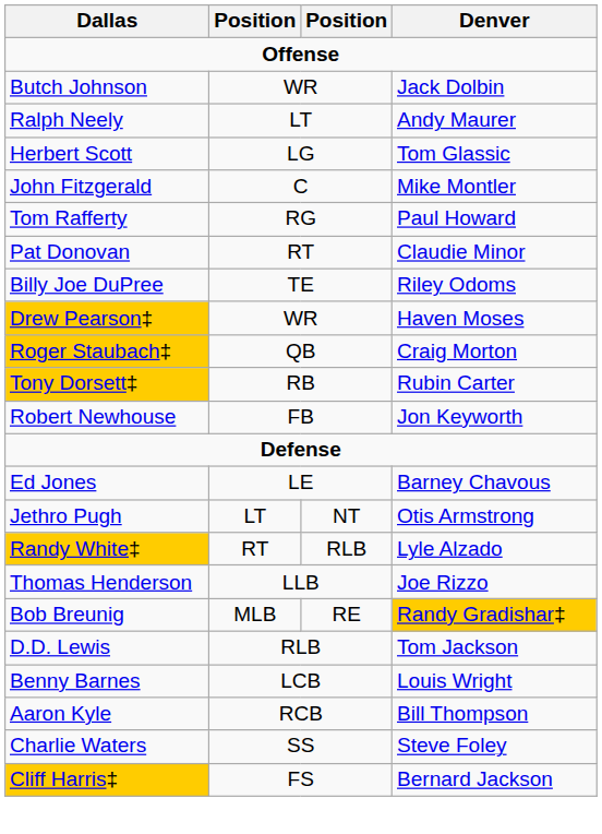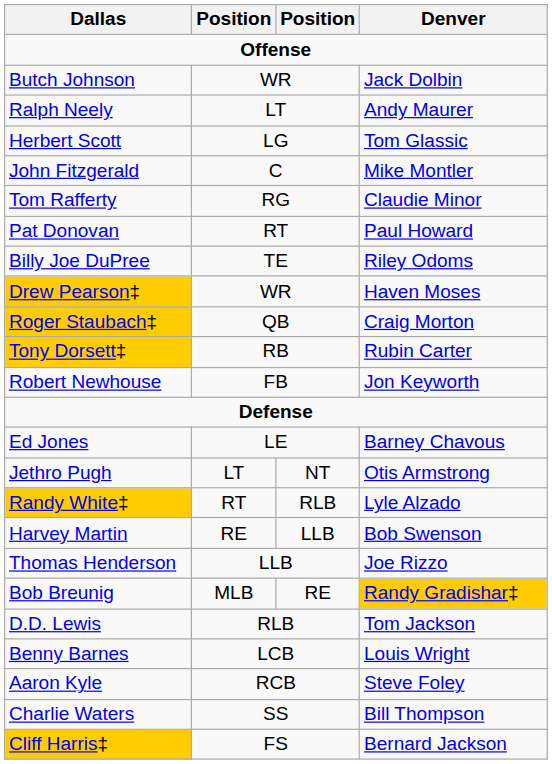Tom Rafferty | Denver: Paul Howard -> Claudie Minor
Pat Donovan | Denver: Claudie Minor -> Paul Howard
+ row: Harvey Martin | RE | LLB | Bob Swenson
Aaron Kyle | Denver: Bill Thompson -> Steve Foley
Charlie Waters | Denver: Steve Foley -> Bill Thompson
